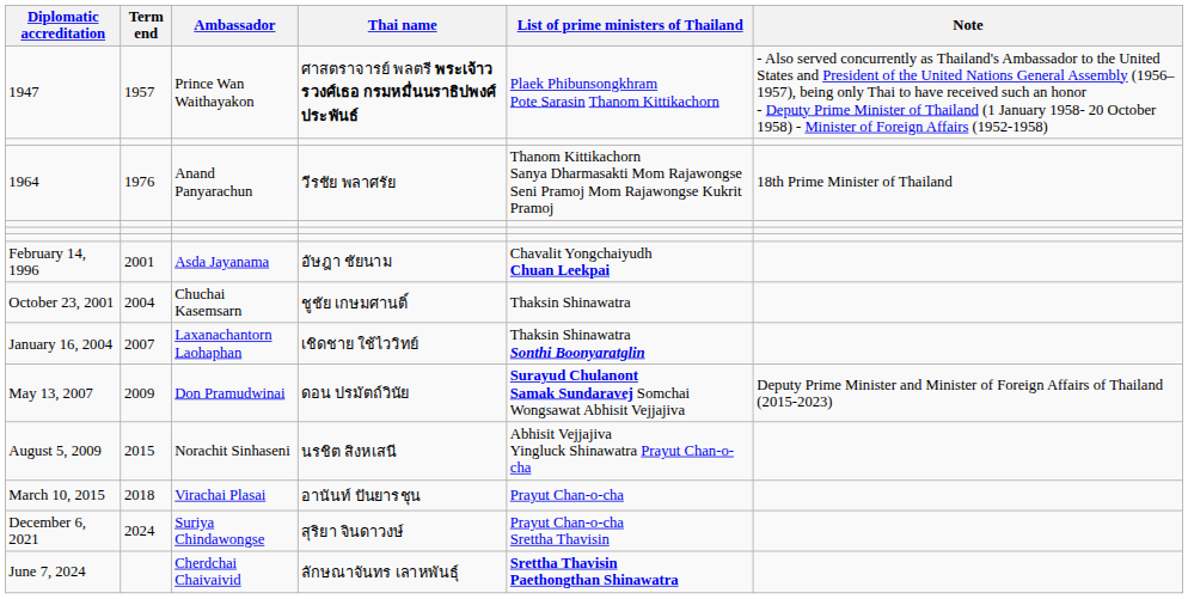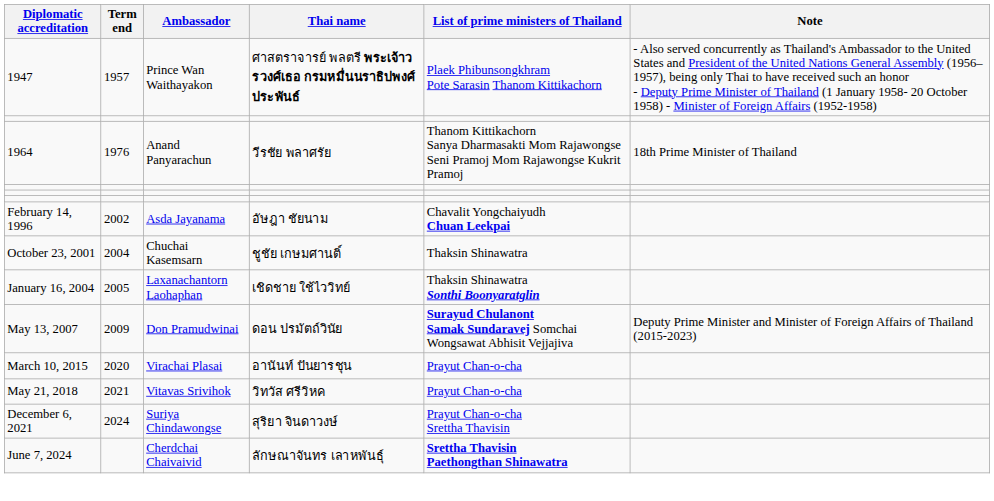February 14, 1996 | Term end: 2001 -> 2002
January 16, 2004 | Term end: 2007 -> 2005
- row: August 5, 2009 | 2015 | Norachit Sinhaseni | นรชิต สิงหเสนี | Abhisit Vejjajiva Yingluck Shinawatra Prayut Chan-o-cha
March 10, 2015 | Term end: 2018 -> 2020
+ row: May 21, 2018 | 2021 | Vitavas Srivihok | วิทวัส ศรีวิหค | Prayut Chan-o-cha
